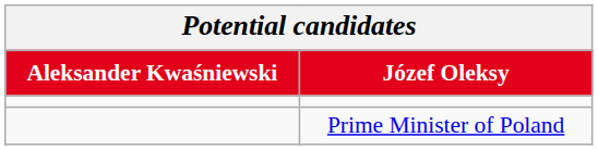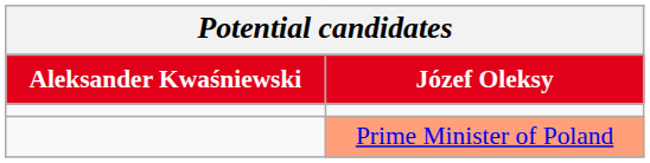Prime Minister of Poland | Józef Oleksy: no background -> lightsalmon background
